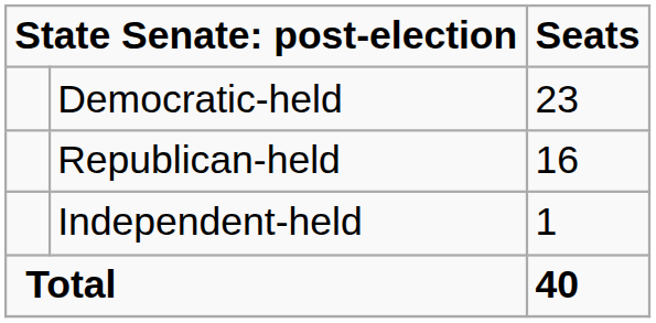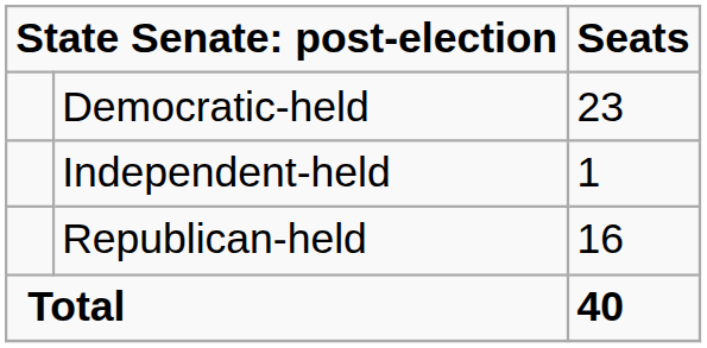rows swapped: Republican-held <-> Independent-held
